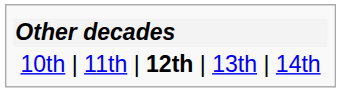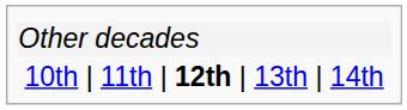row 1 | column 1: bold -> normal
